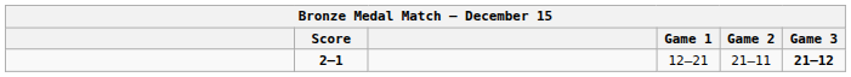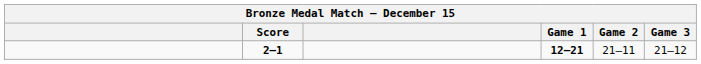row 3 | Game 1: normal -> bold
row 3 | Game 3: bold -> normal
